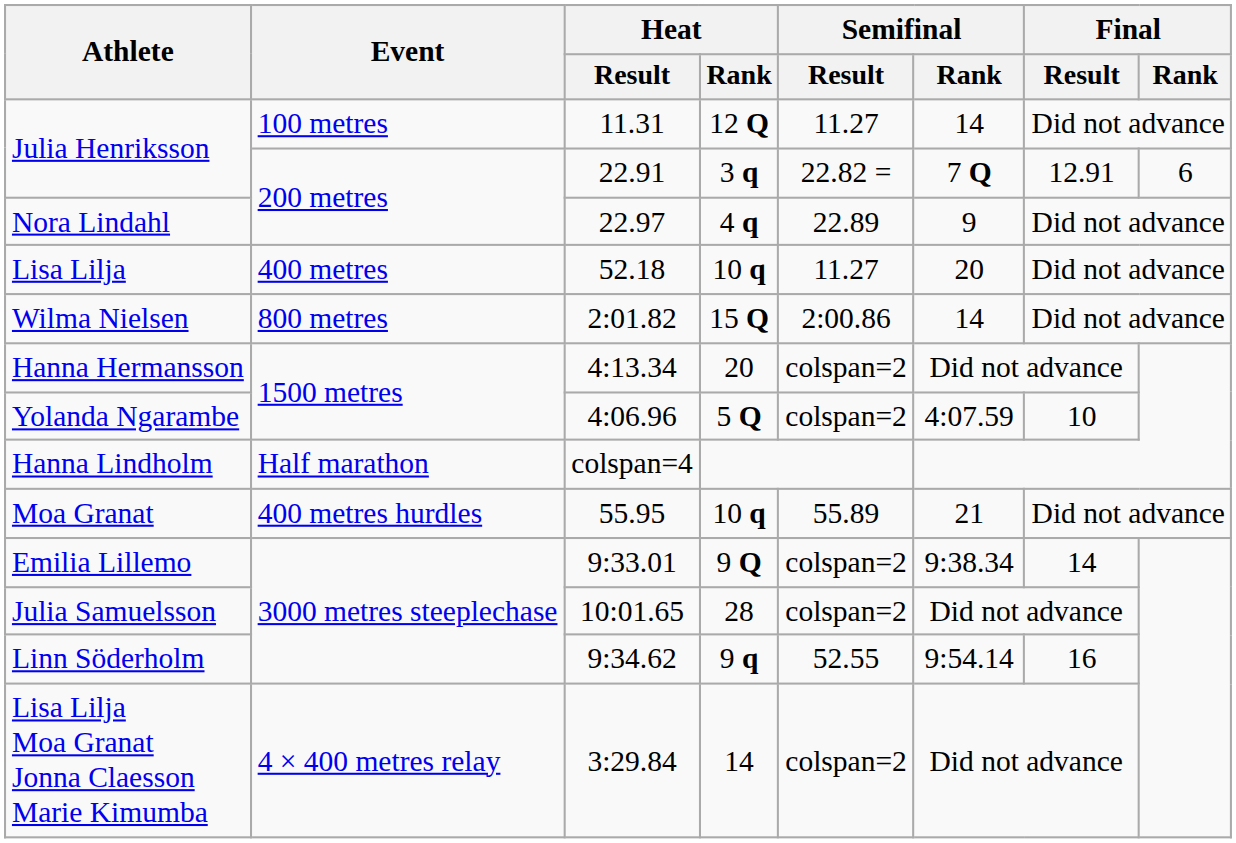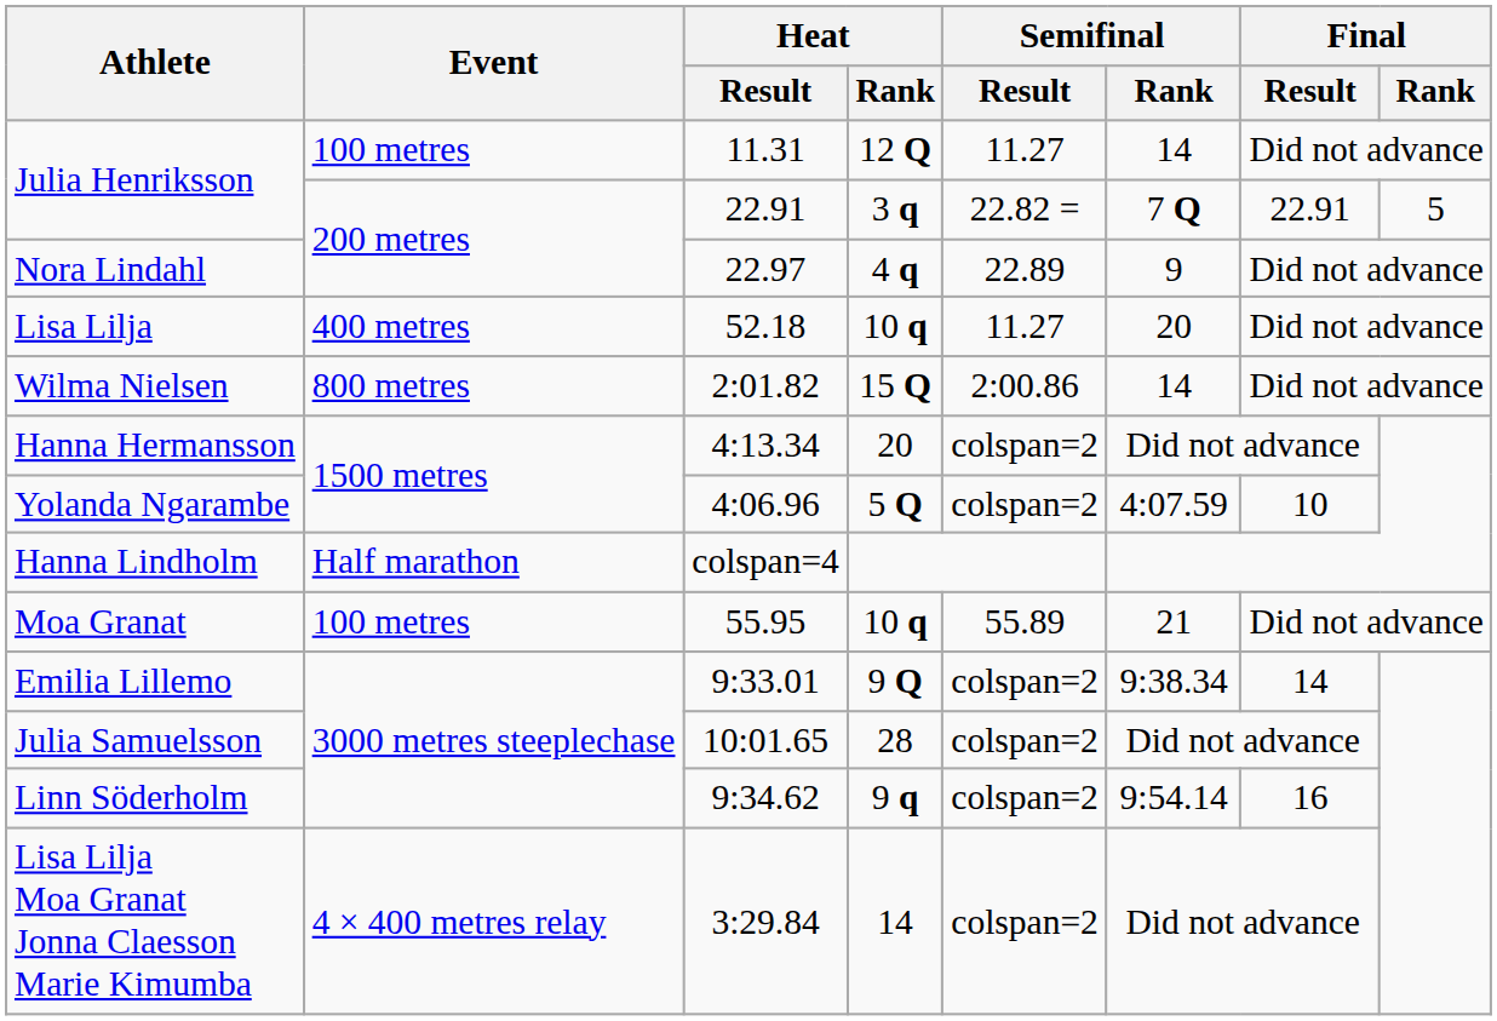Julia Henriksson / 22.91 | Final / Result: 12.91 -> 22.91
Julia Henriksson / 22.91 | Final / Rank: 6 -> 5
Moa Granat | Event: 400 metres hurdles -> 100 metres
Linn Söderholm | Semifinal / Result: 52.55 -> colspan=2
